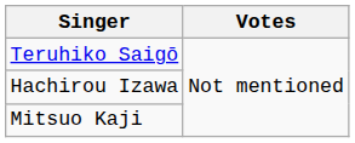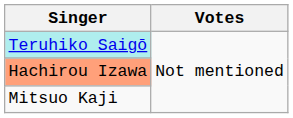Teruhiko Saigō | Singer: no background -> paleturquoise background
Hachirou Izawa | Singer: no background -> lightsalmon background
